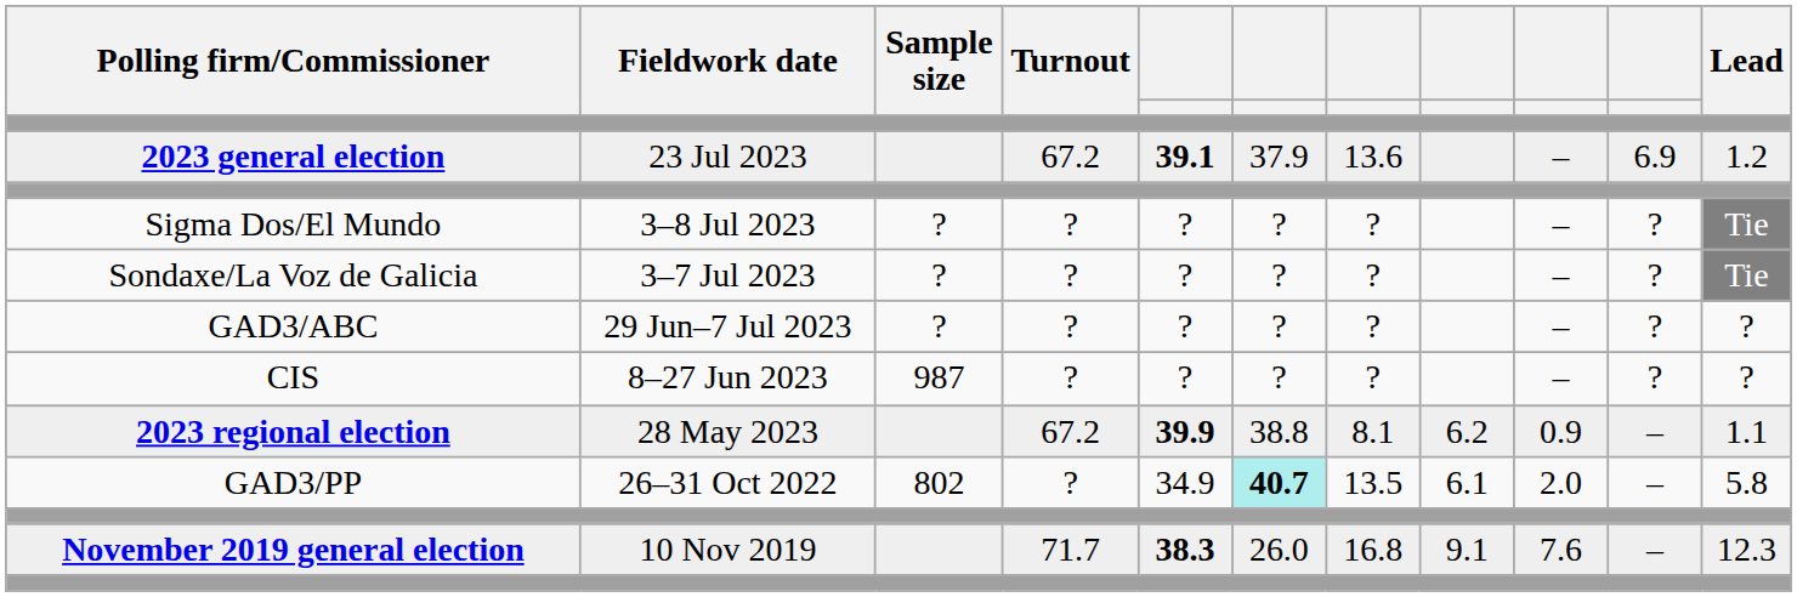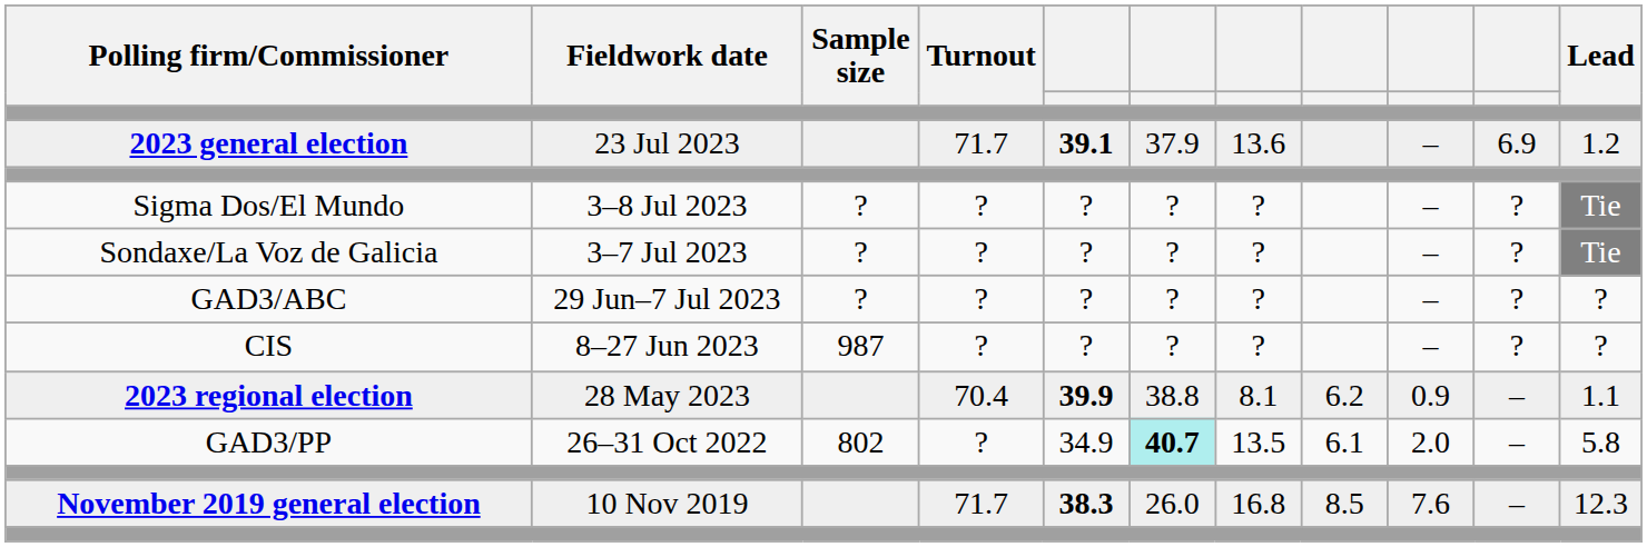2023 general election | Turnout: 67.2 -> 71.7
2023 regional election | Turnout: 67.2 -> 70.4
November 2019 general election | column 8: 9.1 -> 8.5
